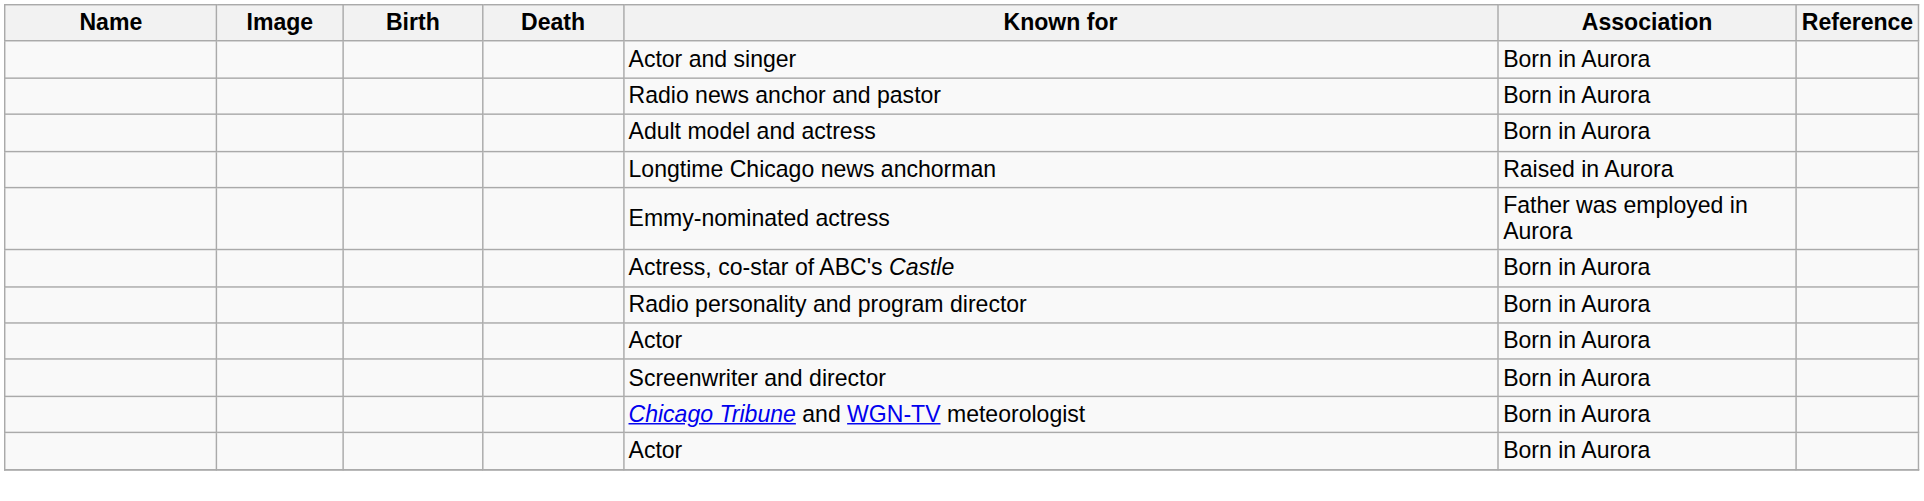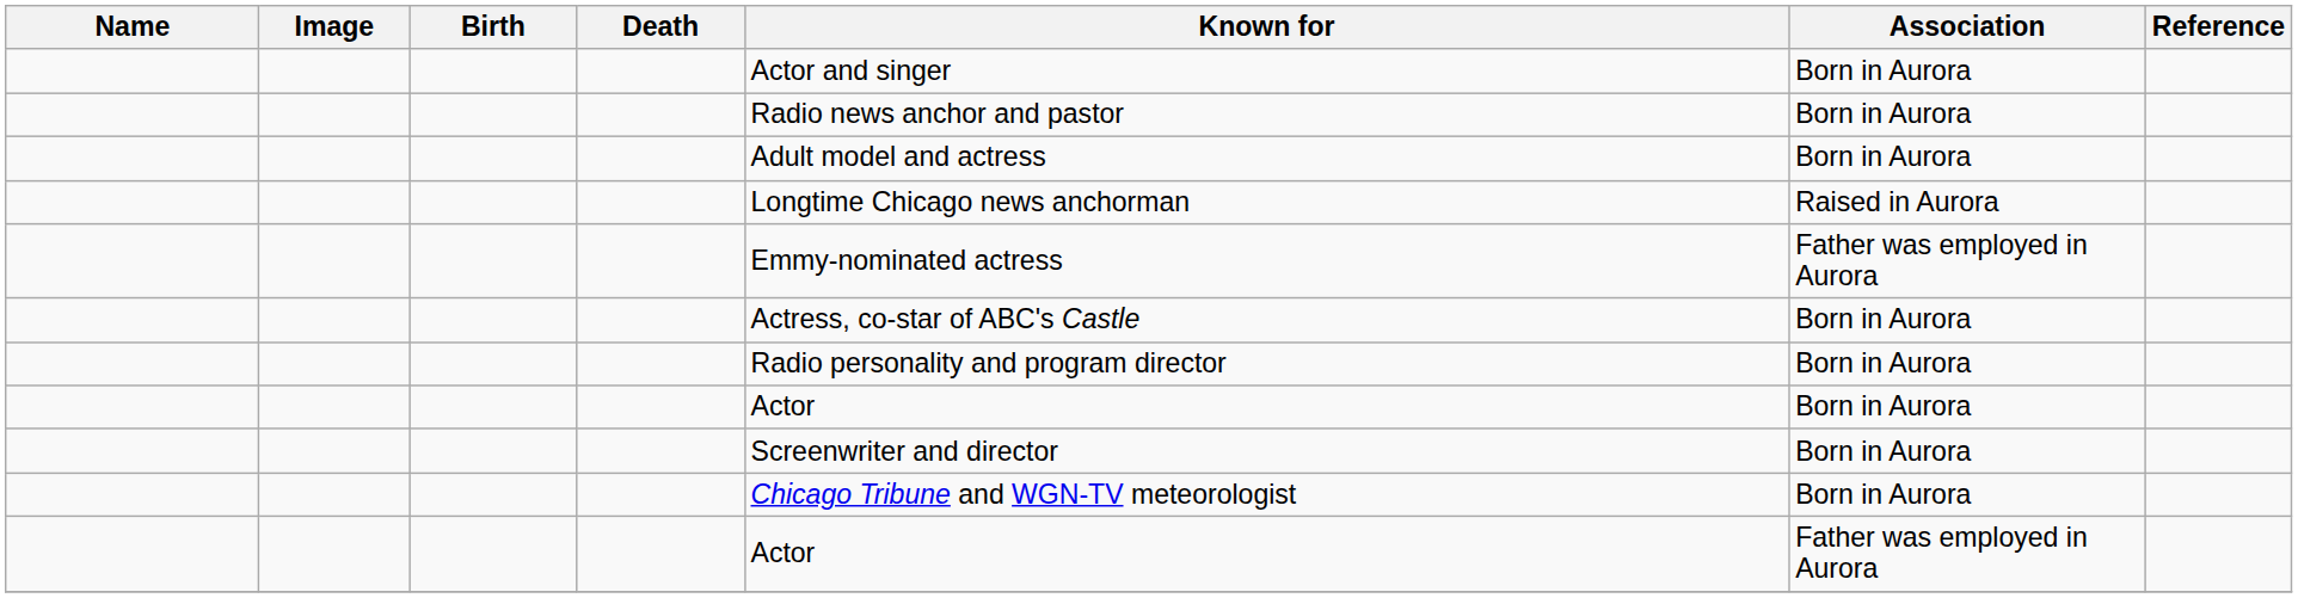row 12 | Association: Born in Aurora -> Father was employed in Aurora
